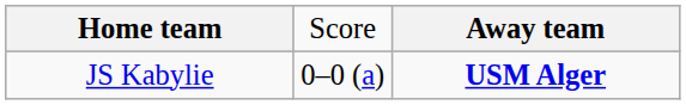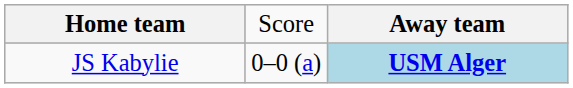JS Kabylie | column 3: no background -> lightblue background
